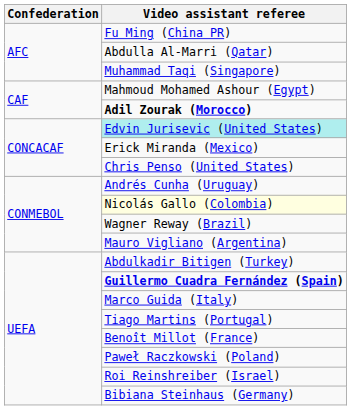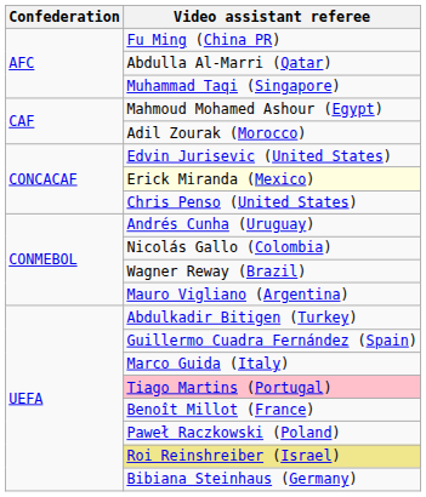Adil Zourak (Morocco) | Video assistant referee: bold -> normal
Edvin Jurisevic (United States) | Video assistant referee: paleturquoise background -> no background
Erick Miranda (Mexico) | Video assistant referee: no background -> lightyellow background
Nicolás Gallo (Colombia) | Video assistant referee: lightyellow background -> no background
Guillermo Cuadra Fernández (Spain) | Video assistant referee: bold -> normal
Tiago Martins (Portugal) | Video assistant referee: no background -> pink background
Roi Reinshreiber (Israel) | Video assistant referee: no background -> khaki background
